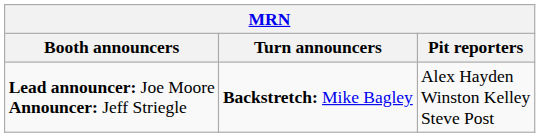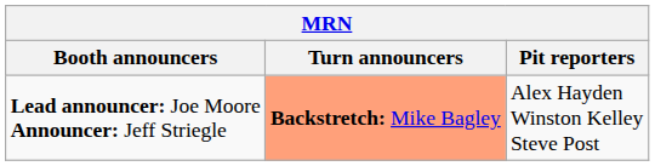Lead announcer: Joe Moore Announcer: Jeff Striegle | Turn announcers: no background -> lightsalmon background
